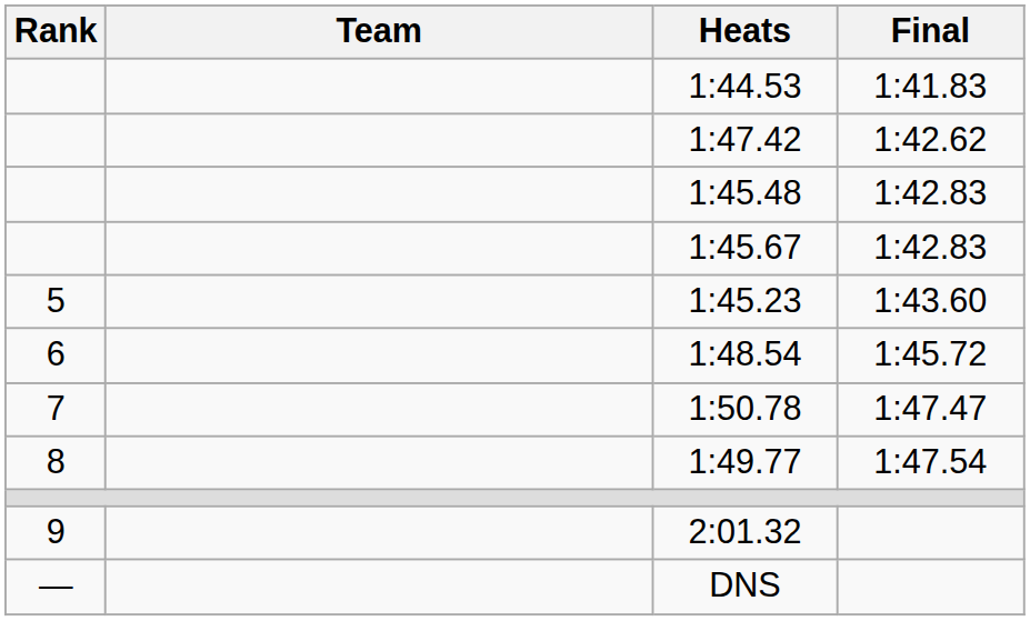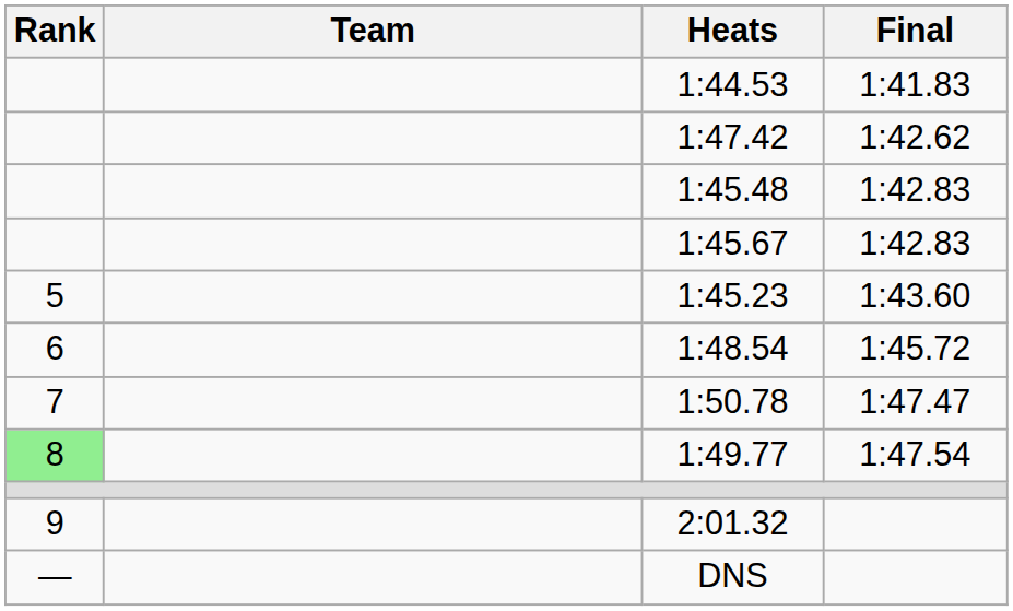1:49.77 | Rank: no background -> lightgreen background
